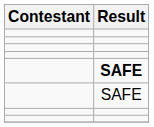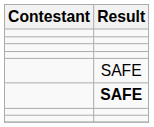row 6 | Result: bold -> normal
row 7 | Result: normal -> bold
